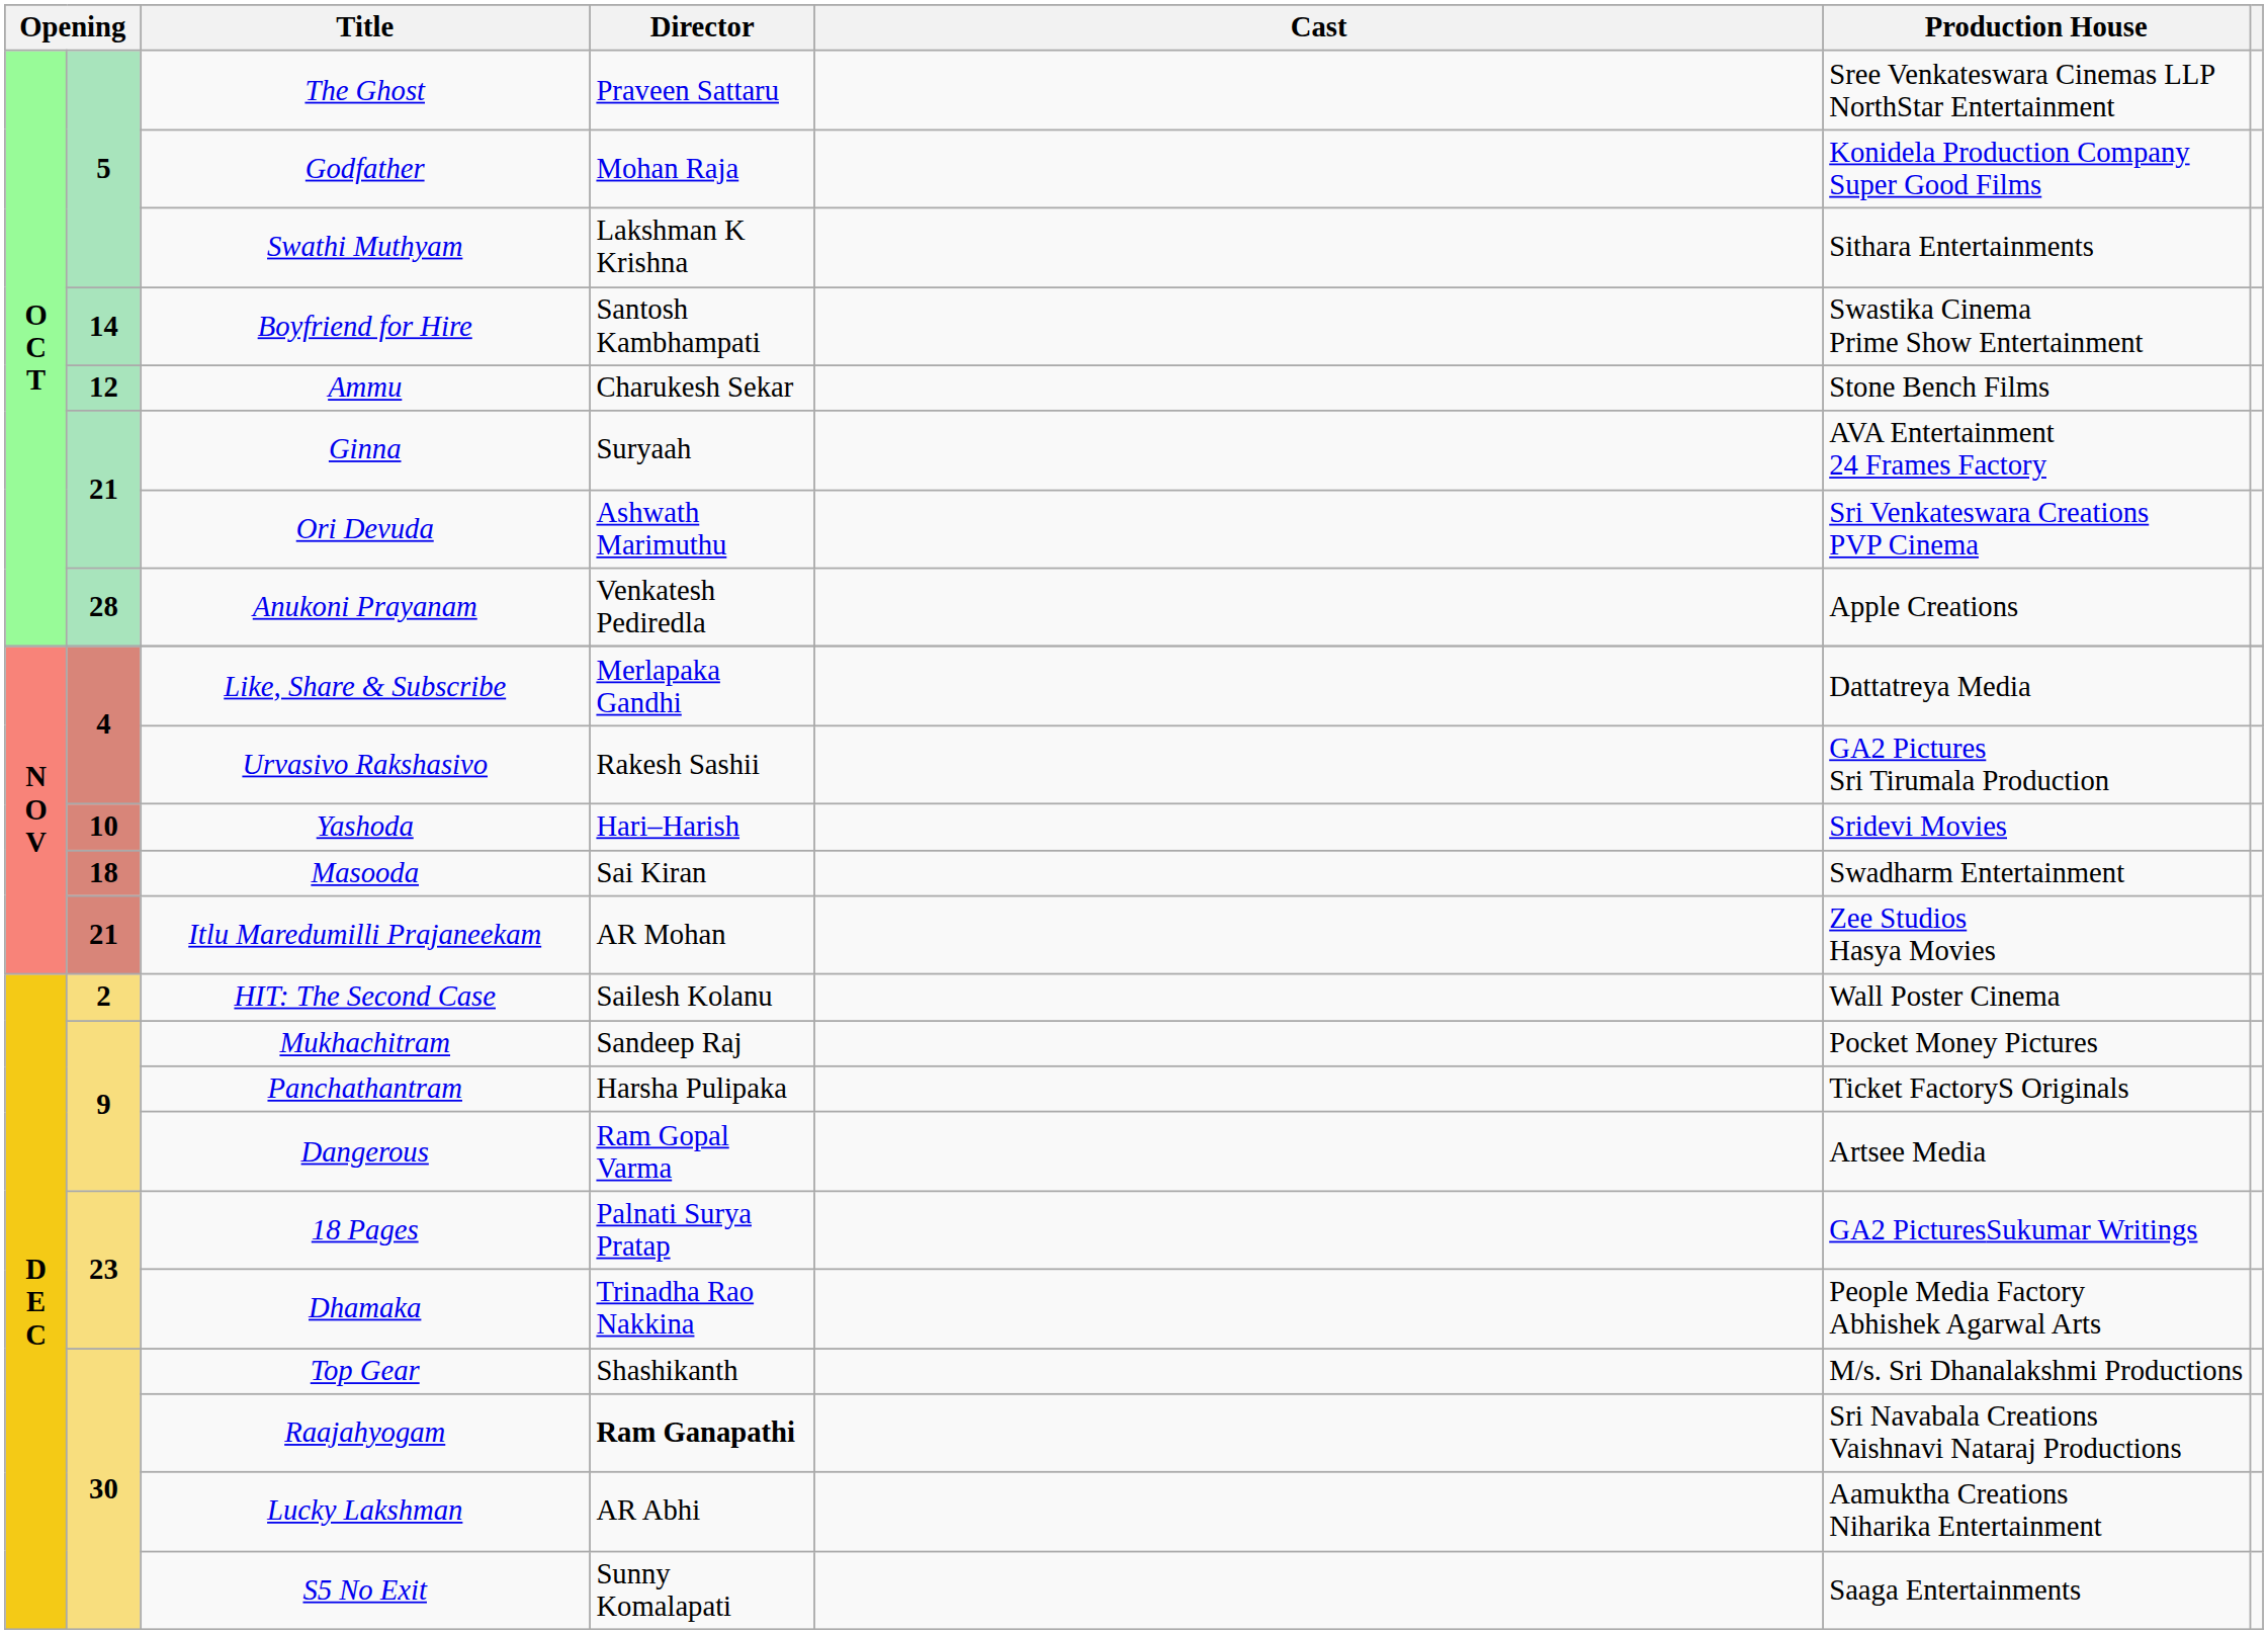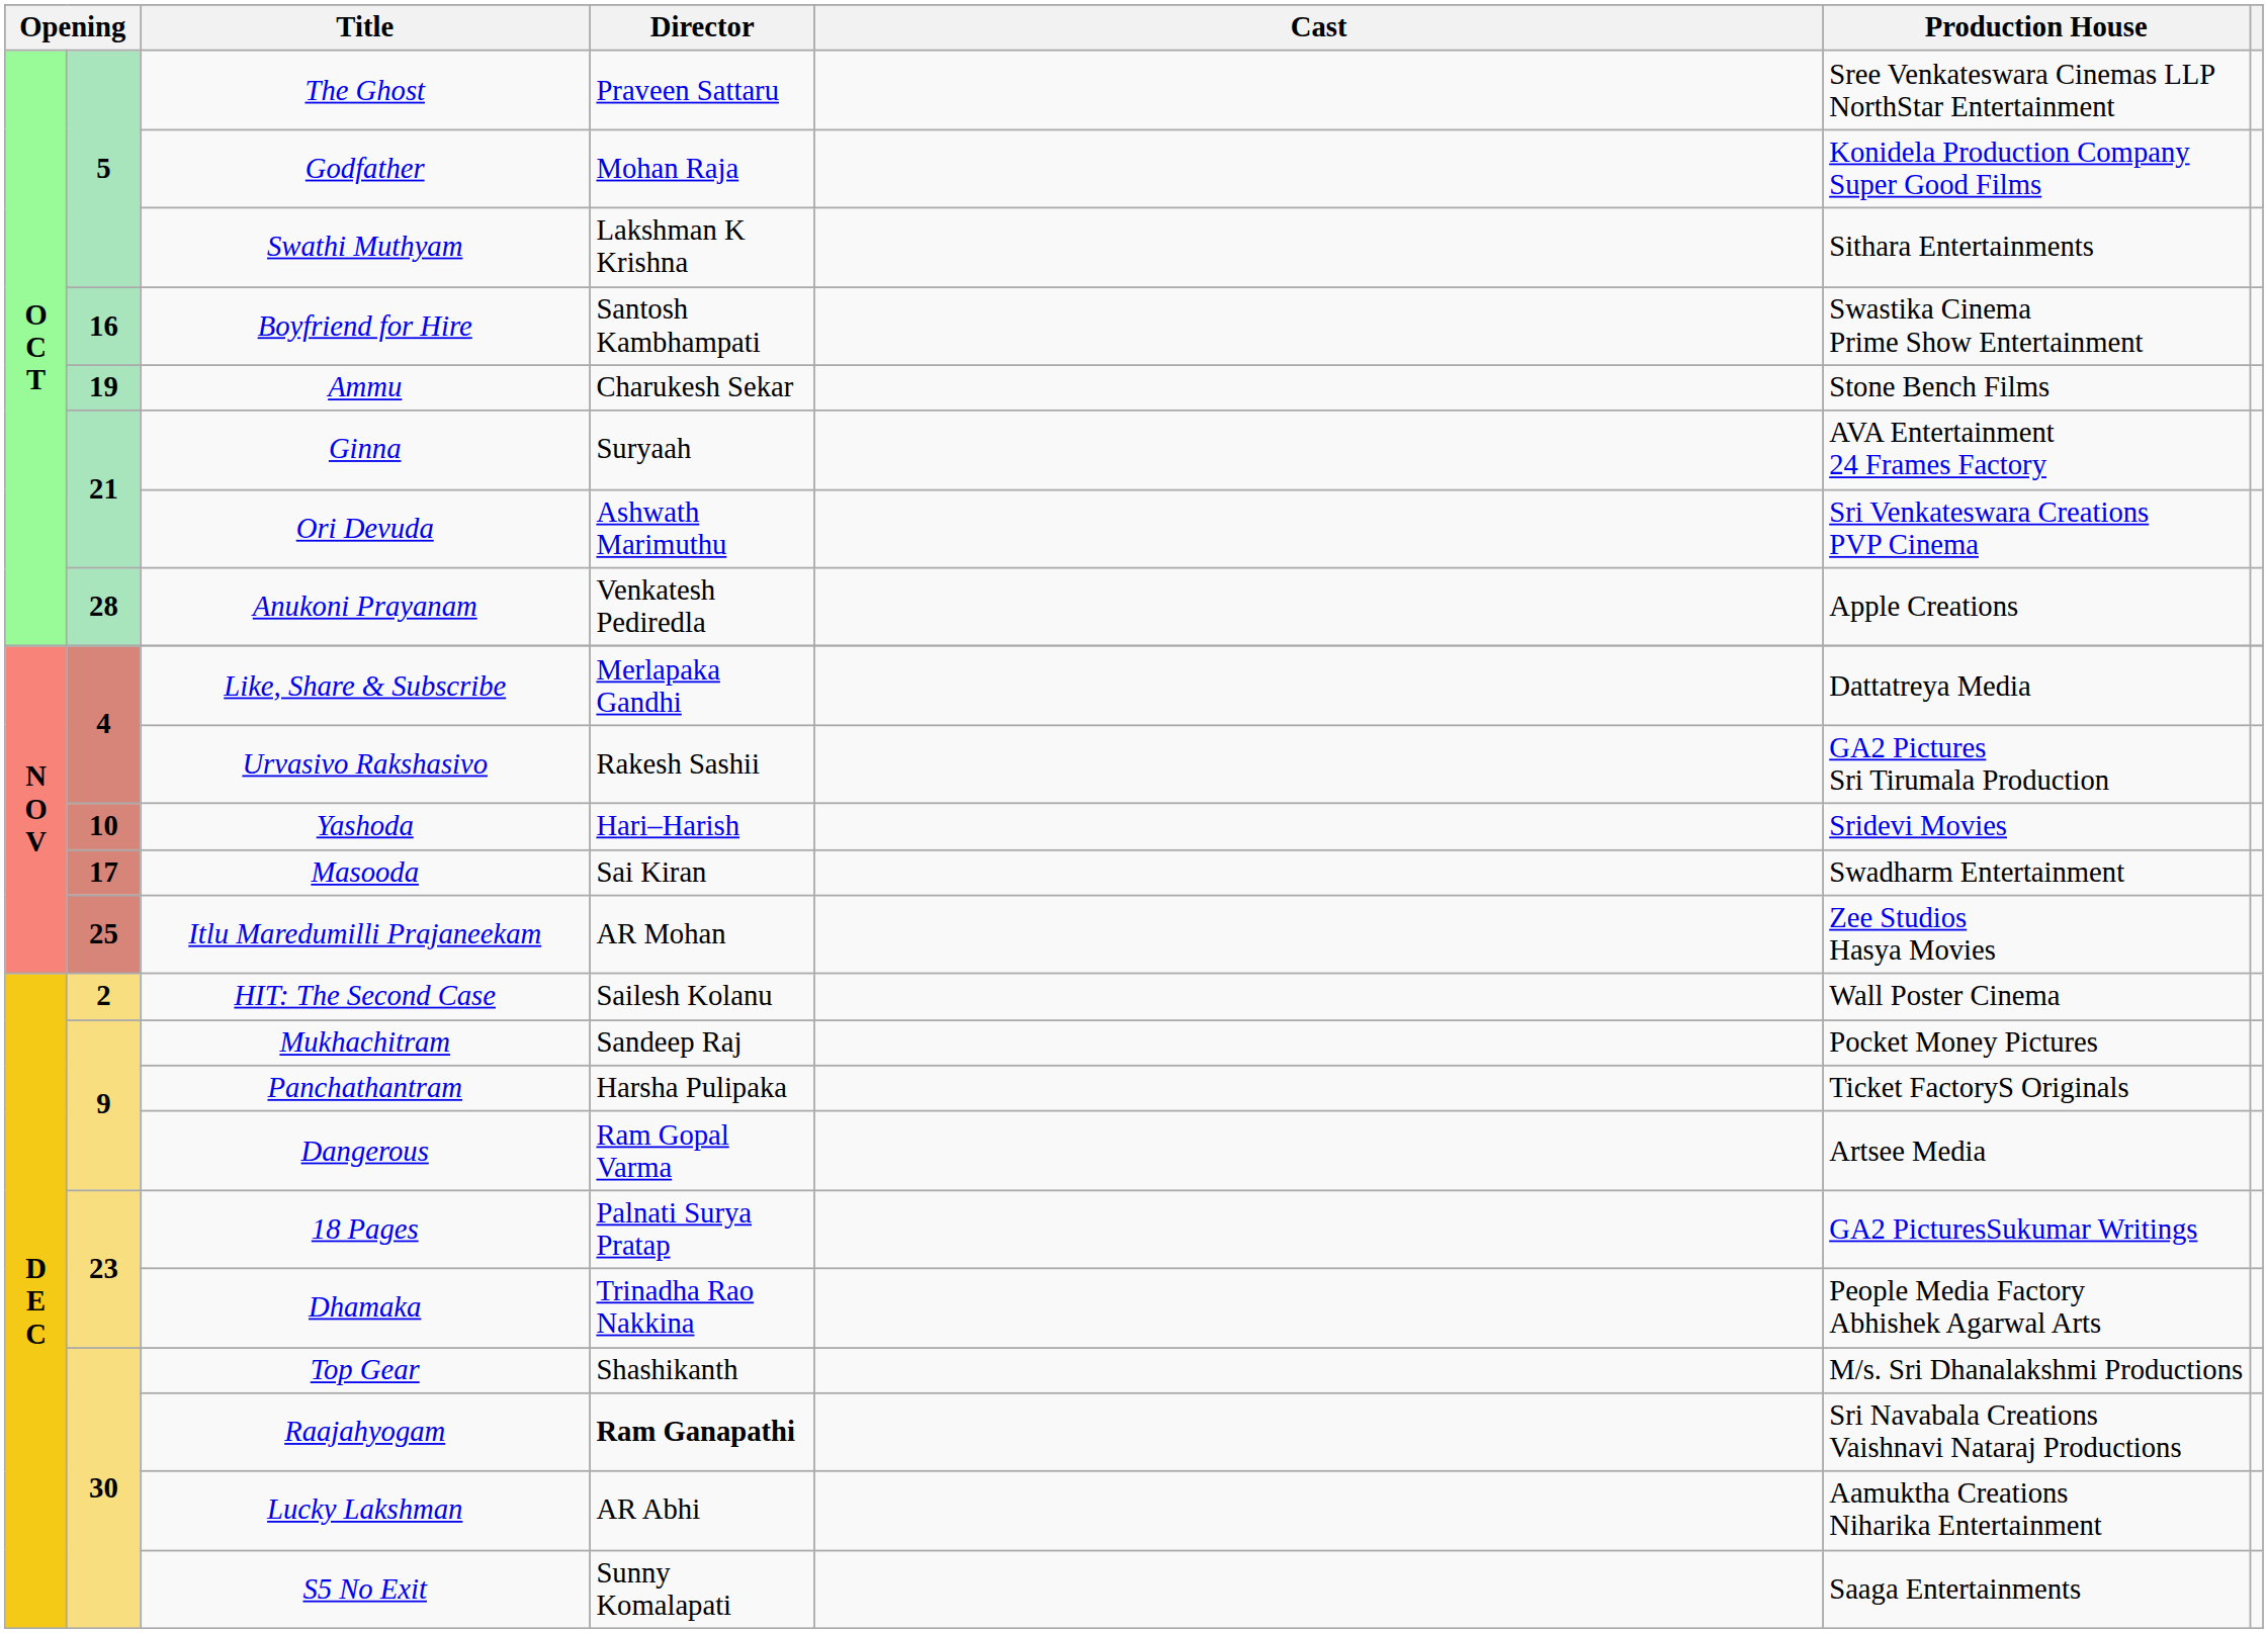Boyfriend for Hire | column 2: 14 -> 16
Ammu | column 2: 12 -> 19
Masooda | column 2: 18 -> 17
Itlu Maredumilli Prajaneekam | column 2: 21 -> 25
